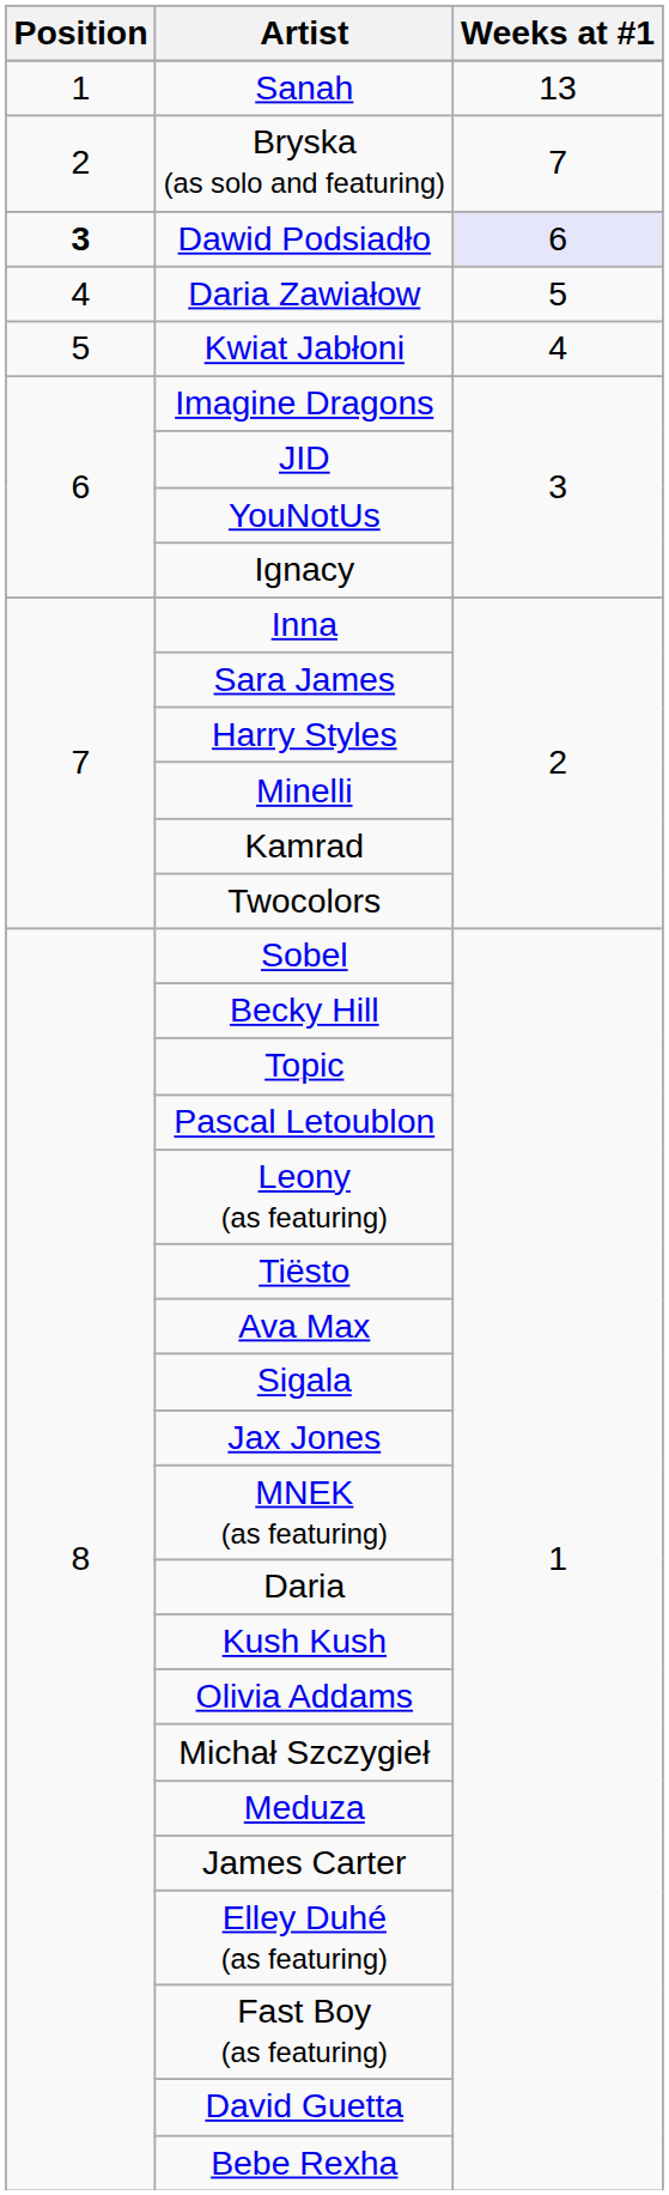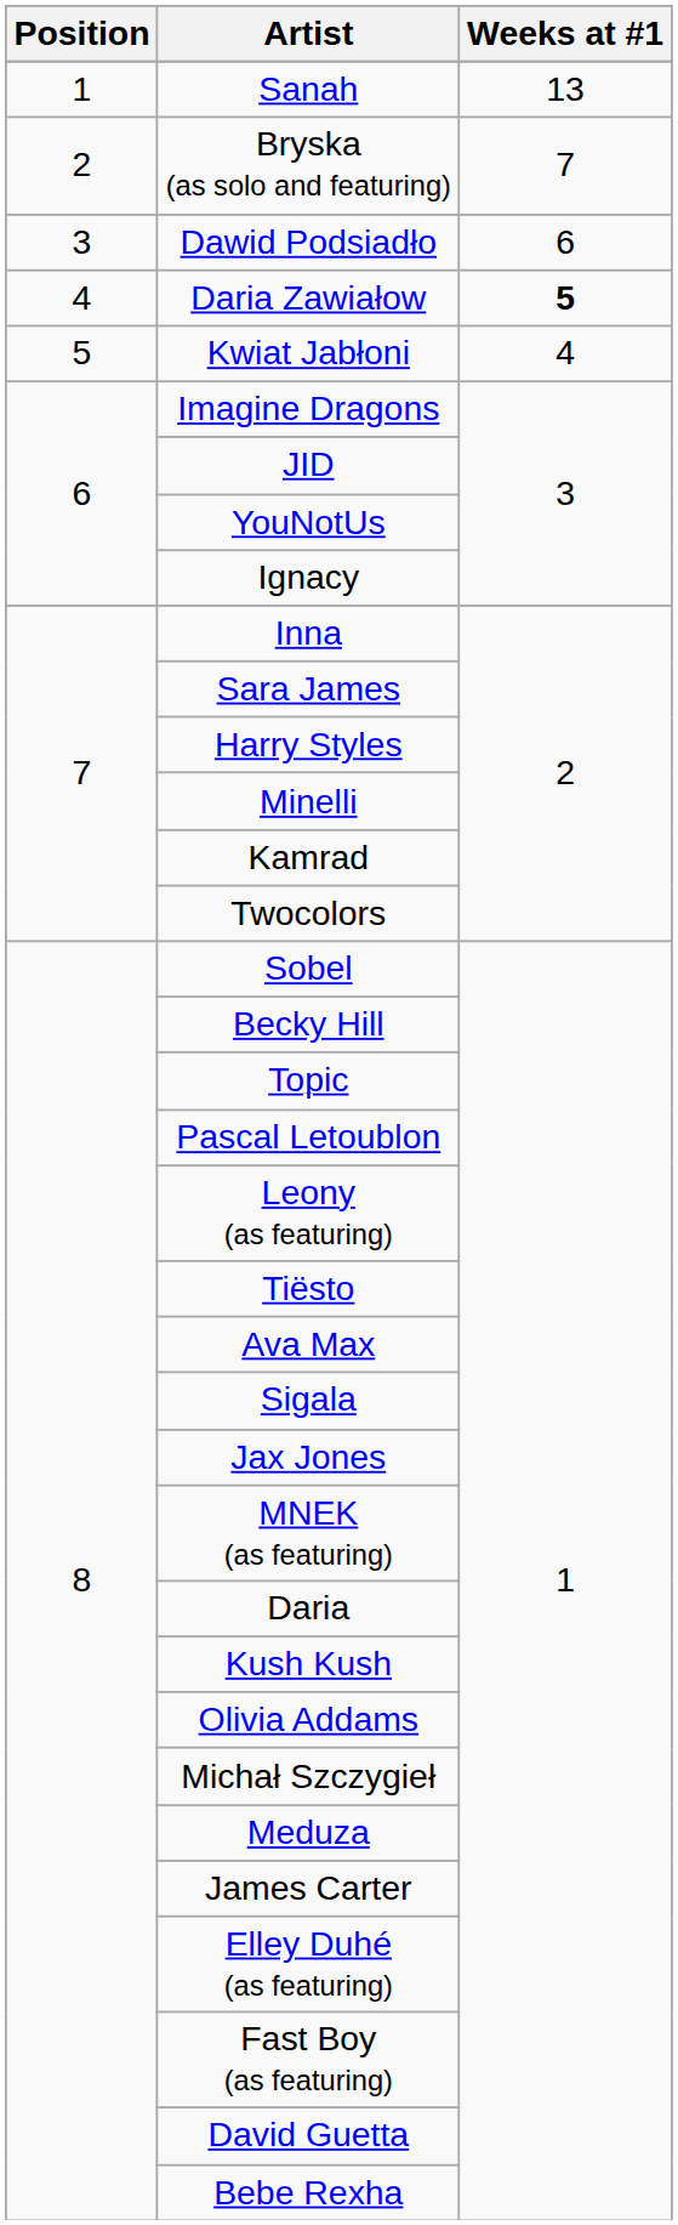Dawid Podsiadło | Position: bold -> normal
Dawid Podsiadło | Weeks at #1: lavender background -> no background
Daria Zawiałow | Weeks at #1: normal -> bold
